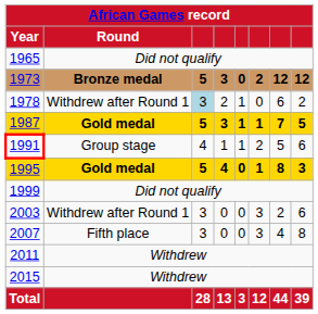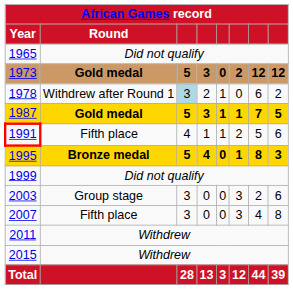1973 | Round: Bronze medal -> Gold medal
1991 | Round: Group stage -> Fifth place
1995 | Round: Gold medal -> Bronze medal
2003 | Round: Withdrew after Round 1 -> Group stage
